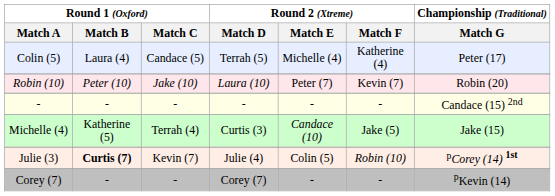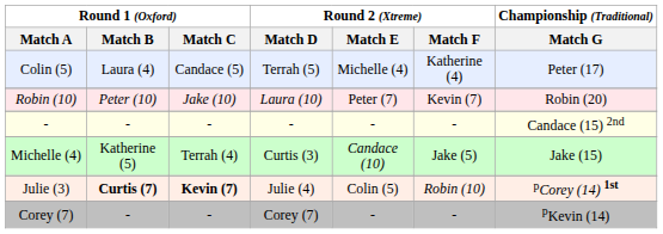Julie (3) | Round 1 (Oxford) / Match C: normal -> bold
